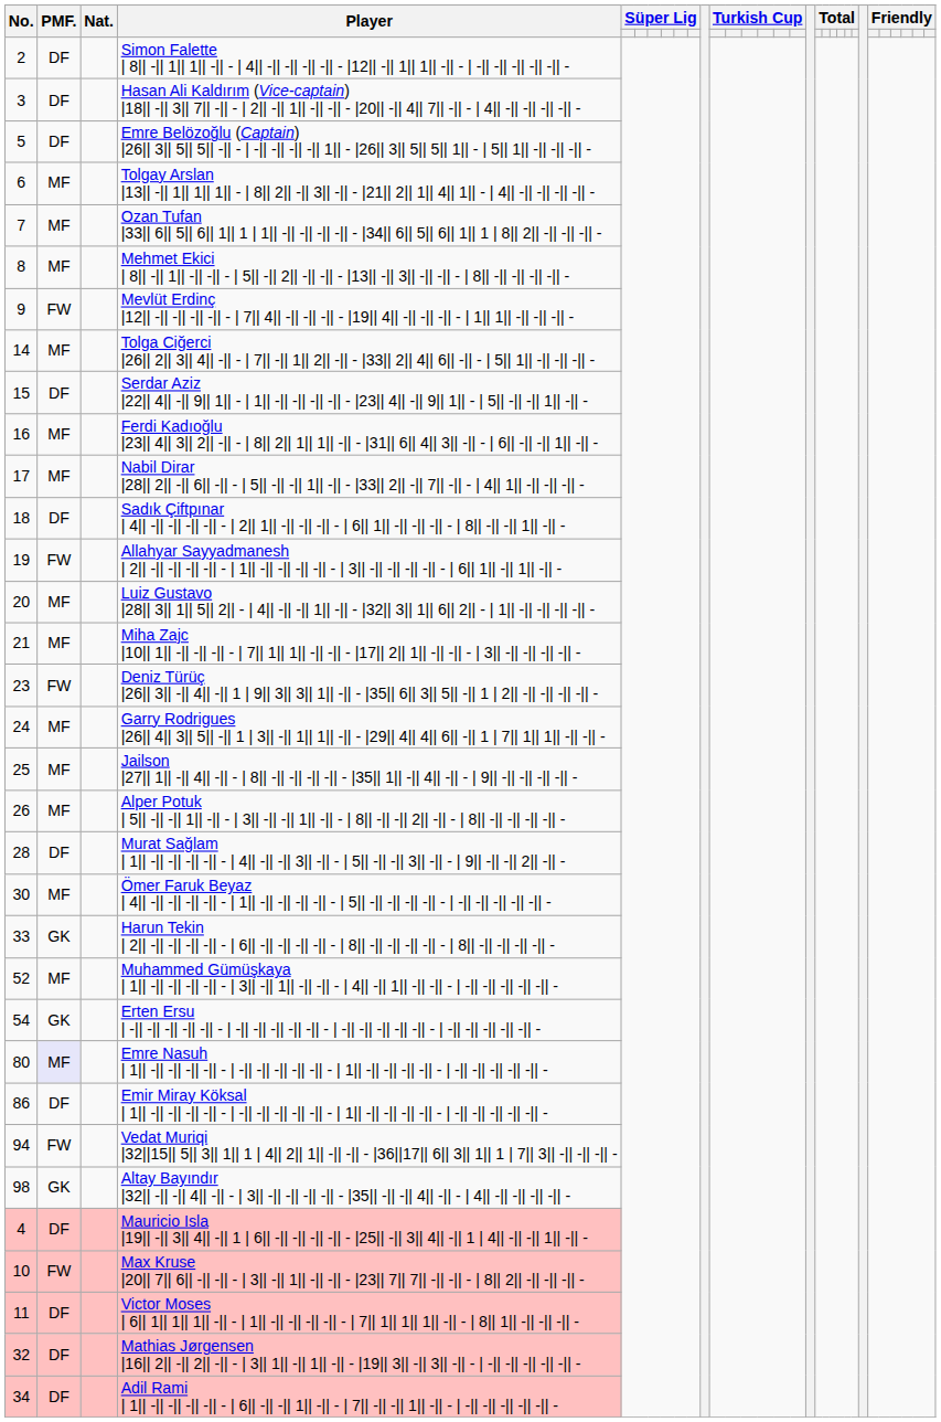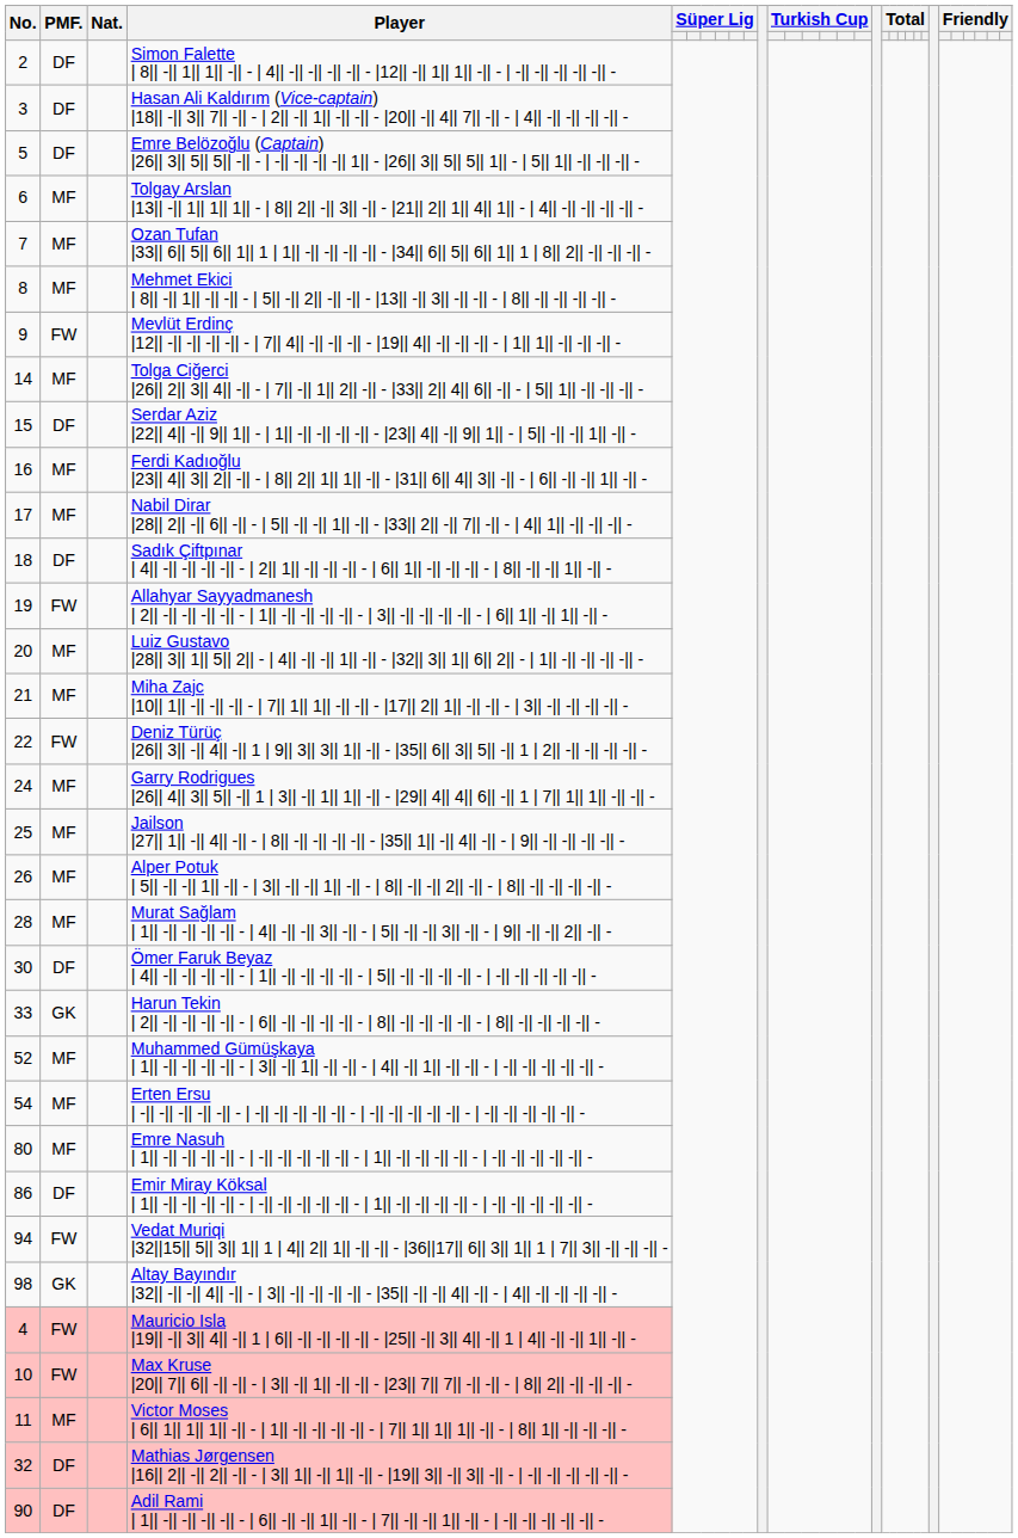row 18 | No.: 23 -> 22
row 22 | PMF.: DF -> MF
row 23 | PMF.: MF -> DF
row 26 | PMF.: GK -> MF
row 27 | PMF.: lavender background -> no background
row 31 | PMF.: DF -> FW
row 33 | PMF.: DF -> MF
row 35 | No.: 34 -> 90
